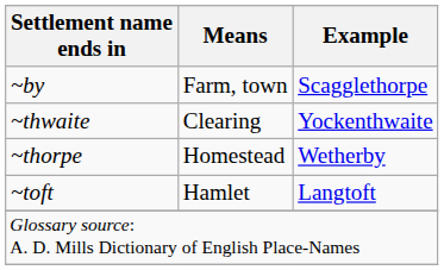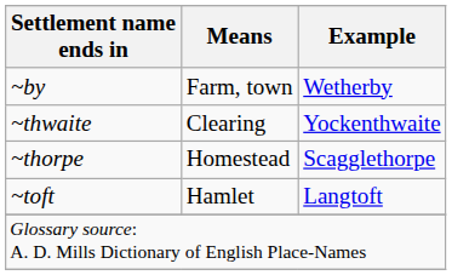~by | Example: Scagglethorpe -> Wetherby
~thorpe | Example: Wetherby -> Scagglethorpe
